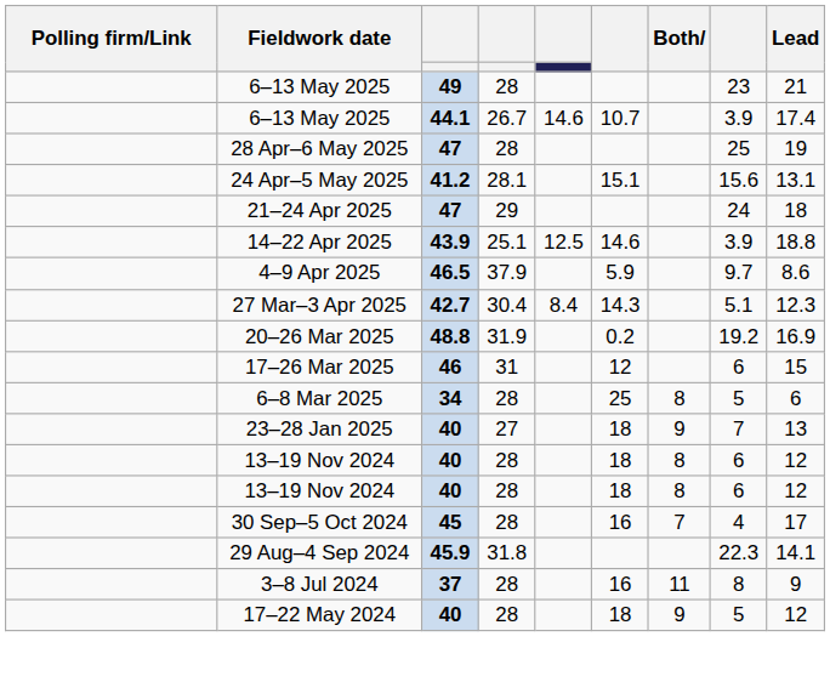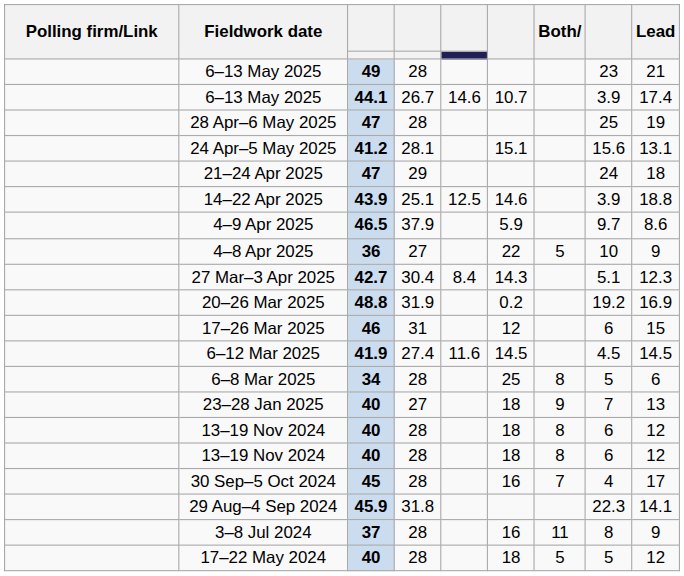+ row: 4–8 Apr 2025 | 36 | 27 | 22 | 5 | 10 | 9
+ row: 6–12 Mar 2025 | 41.9 | 27.4 | 11.6 | 14.5 | 4.5 | 14.5
17–22 May 2024 | Both: 9 -> 5
